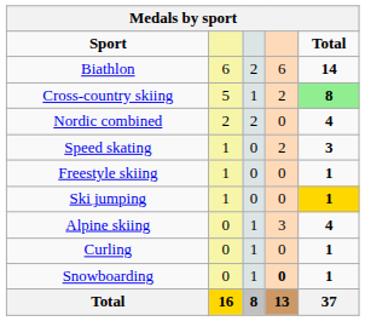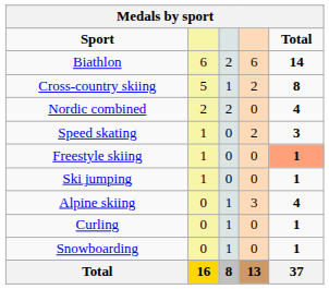Cross-country skiing | Total: lightgreen background -> no background
Freestyle skiing | Total: no background -> lightsalmon background
Ski jumping | Total: gold background -> no background
Snowboarding | column 4: bold -> normal
